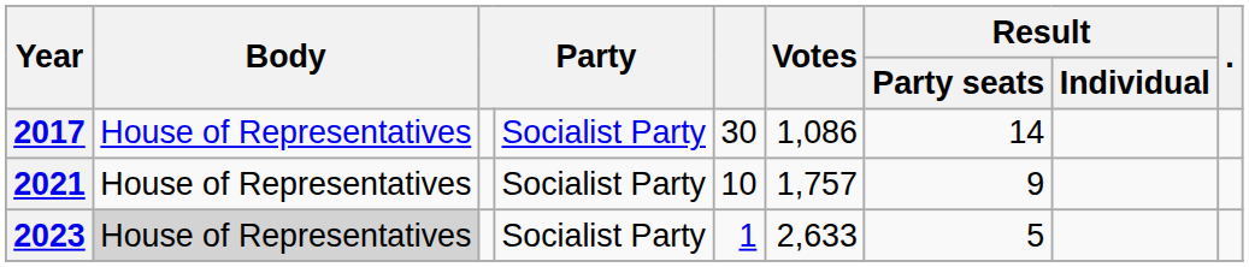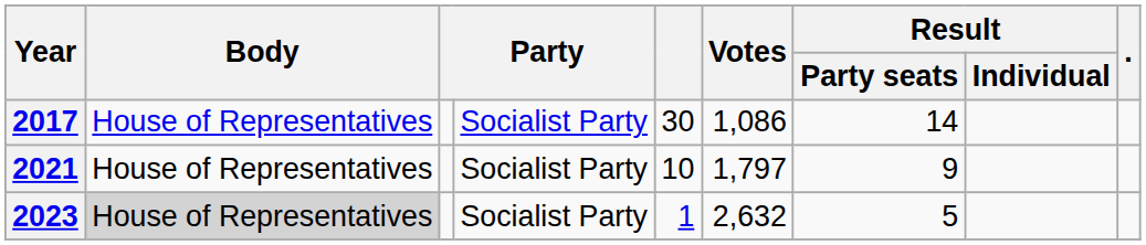2021 | Votes: 1,757 -> 1,797
2023 | Votes: 2,633 -> 2,632
